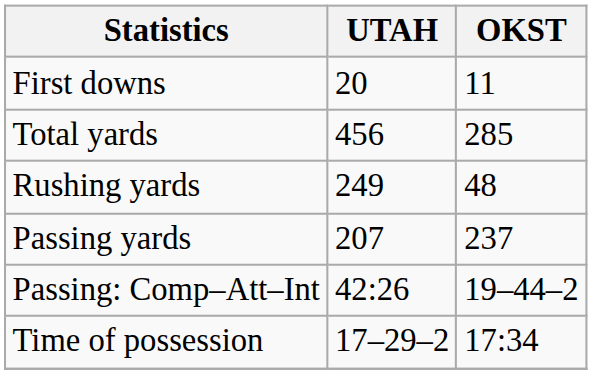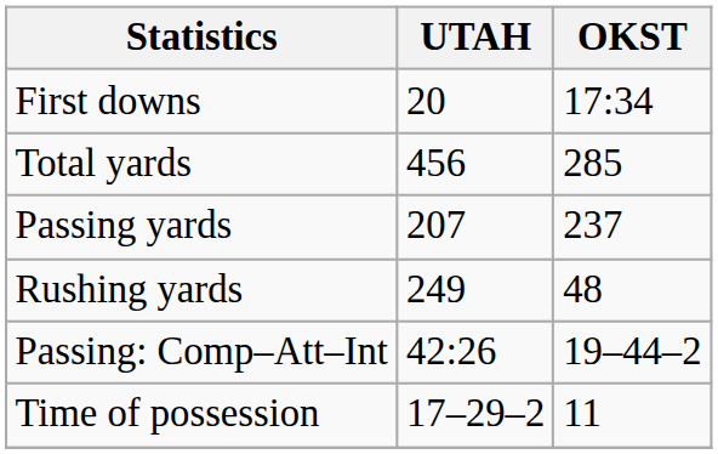First downs | OKST: 11 -> 17:34
rows swapped: Rushing yards <-> Passing yards
Time of possession | OKST: 17:34 -> 11
